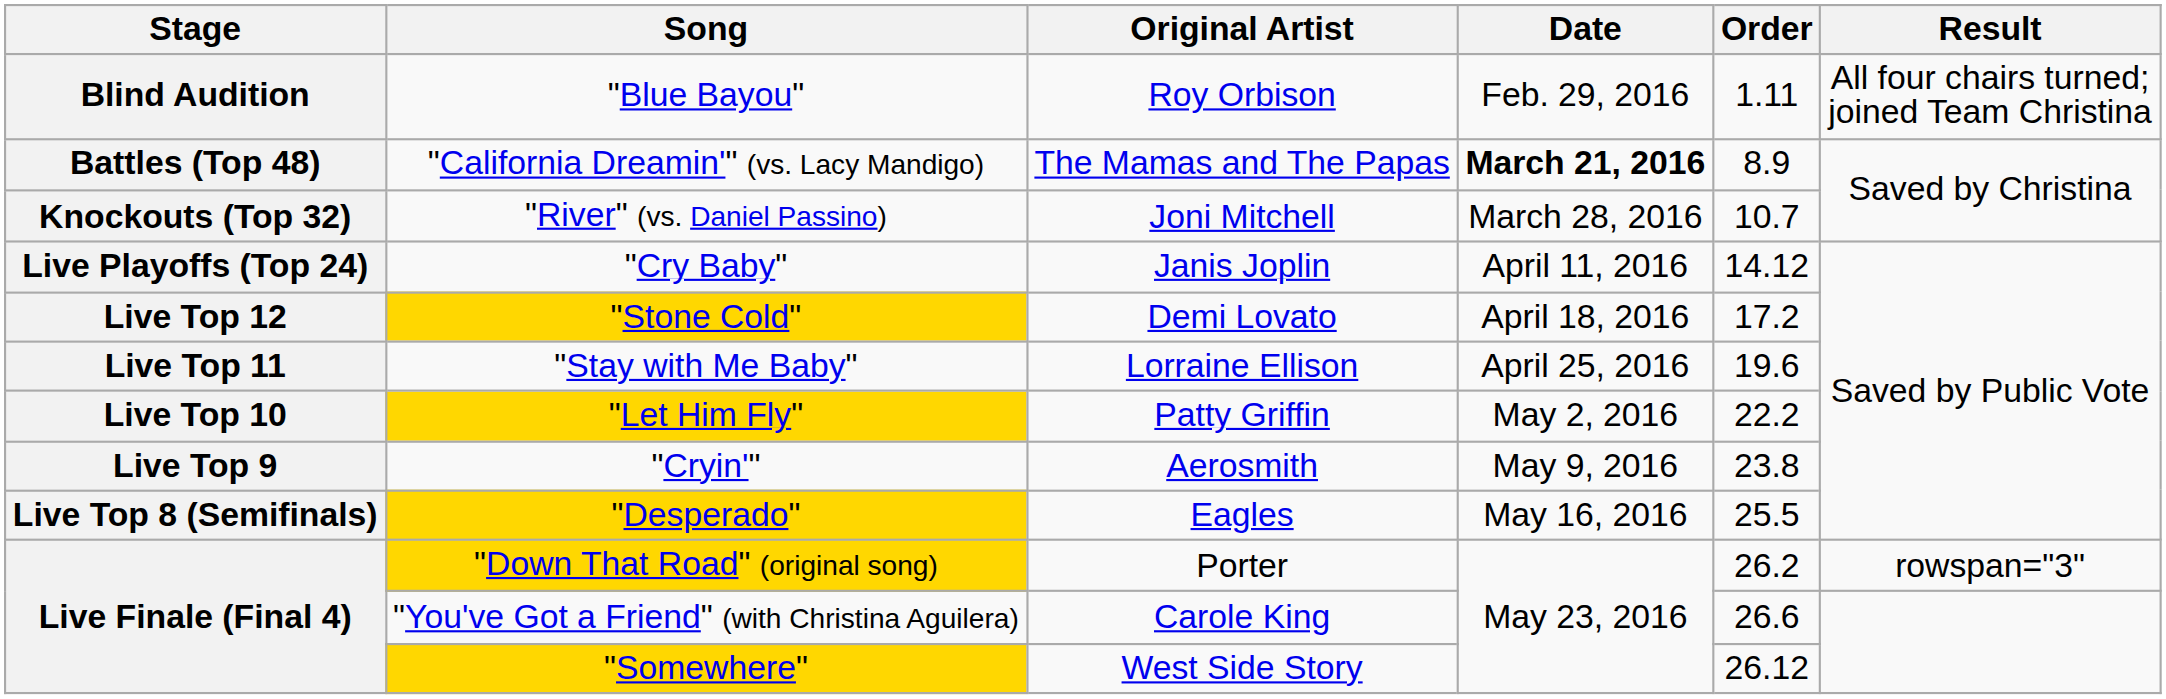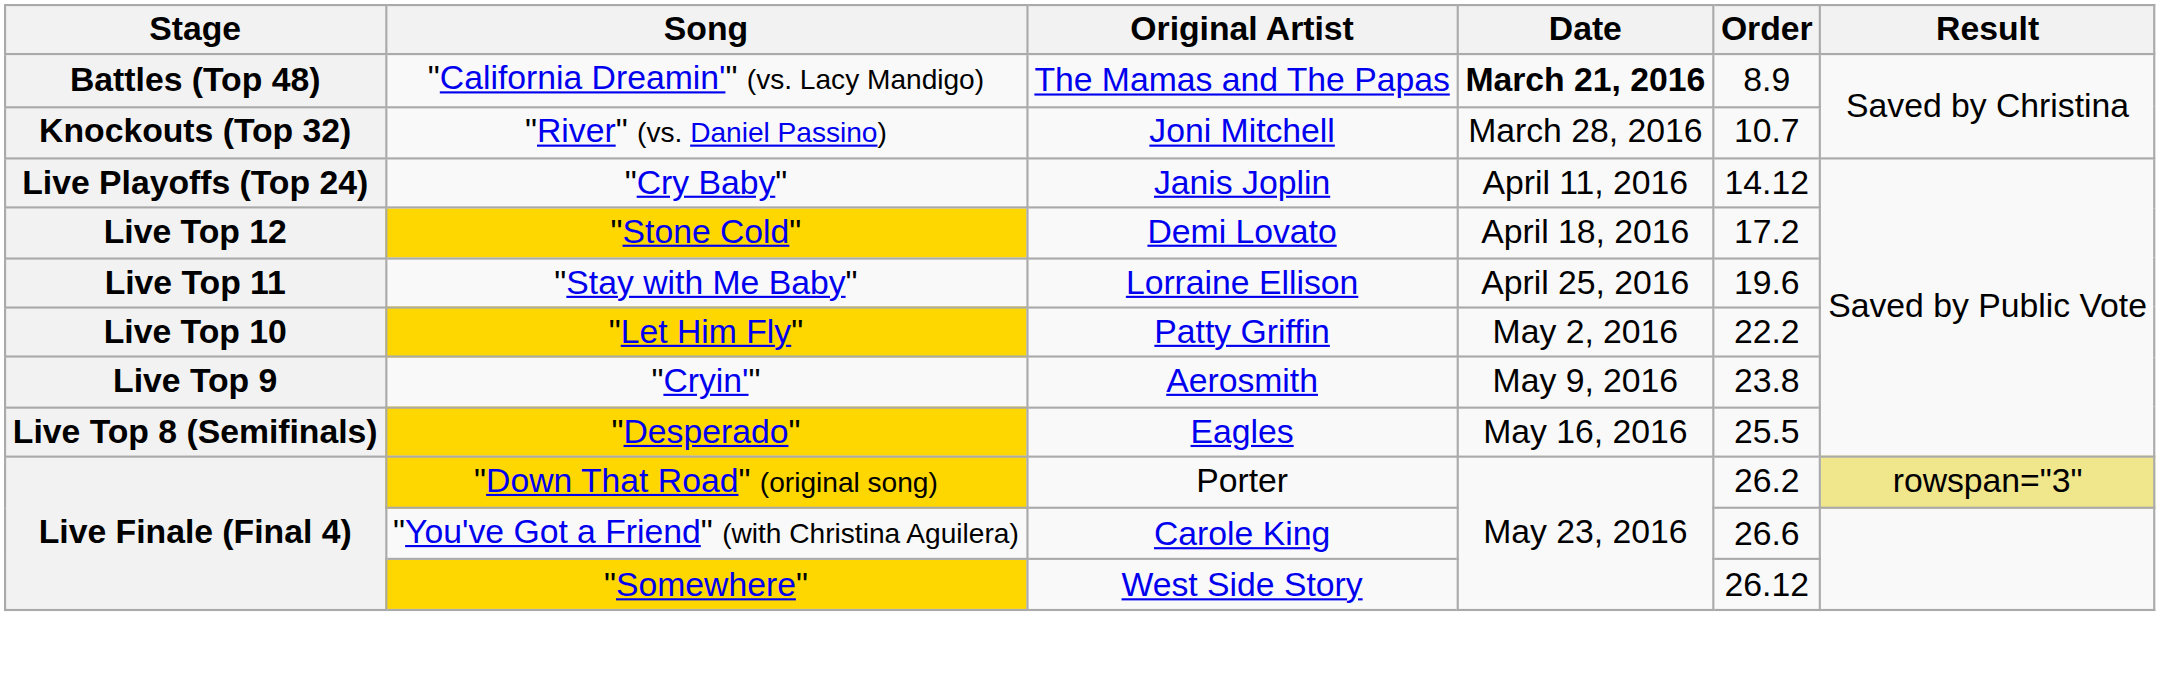- row: Blind Audition | "Blue Bayou" | Roy Orbison | Feb. 29, 2016 | 1.11 | All four chairs turned; joined Team Christina
"Down That Road" (original song) | Result: no background -> khaki background
